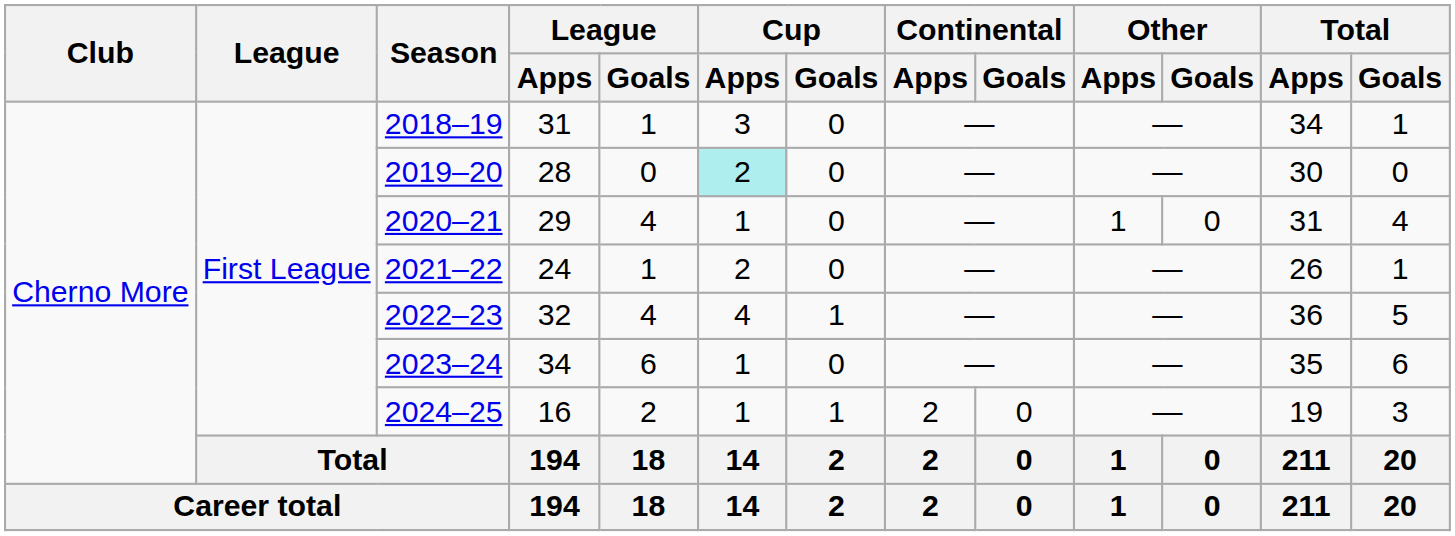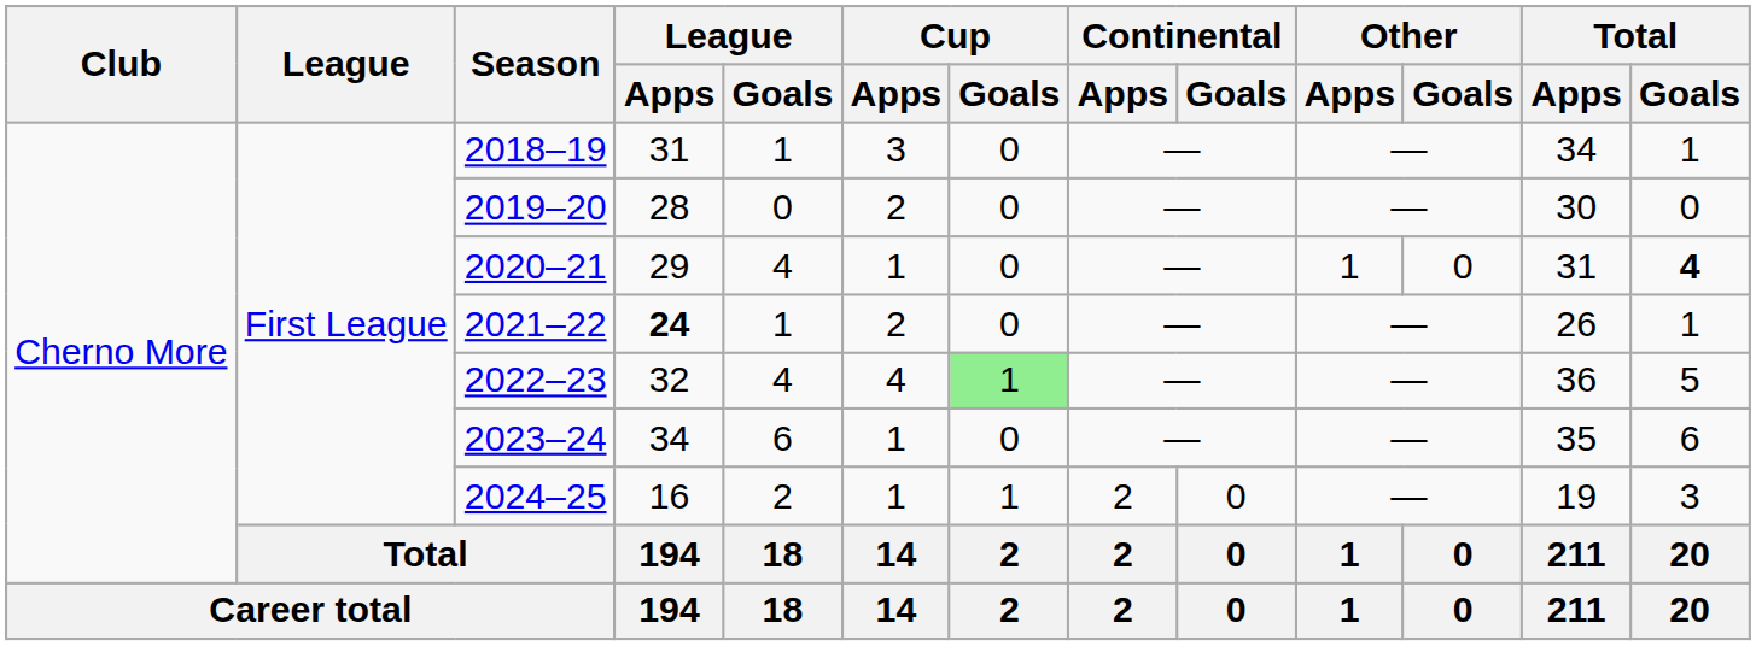2019–20 | Cup / Apps: paleturquoise background -> no background
2020–21 | Total / Goals: normal -> bold
2021–22 | League / Apps: normal -> bold
2022–23 | Cup / Goals: no background -> lightgreen background
